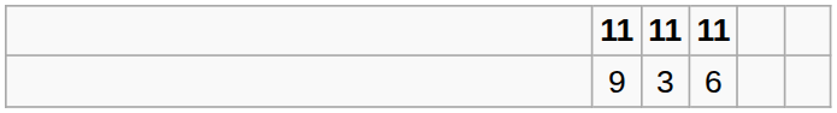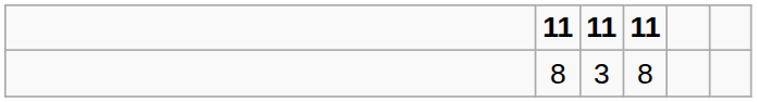row 2 | column 2: 9 -> 8
row 2 | column 4: 6 -> 8
